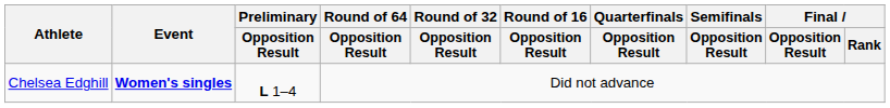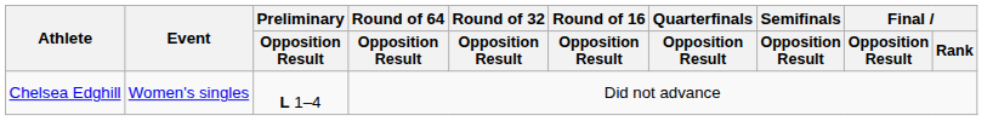Chelsea Edghill | Event: bold -> normal
